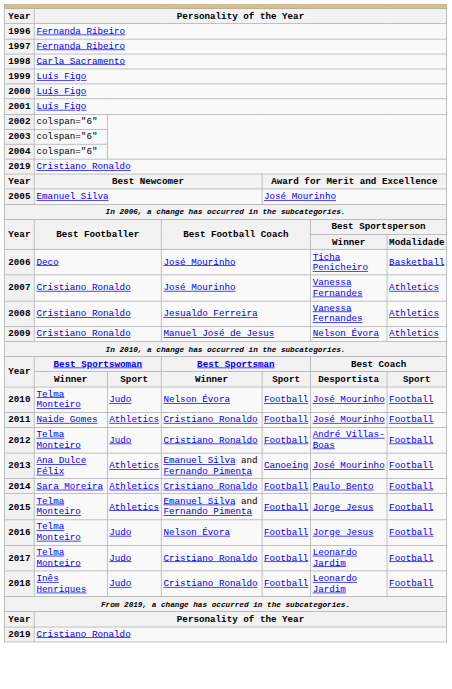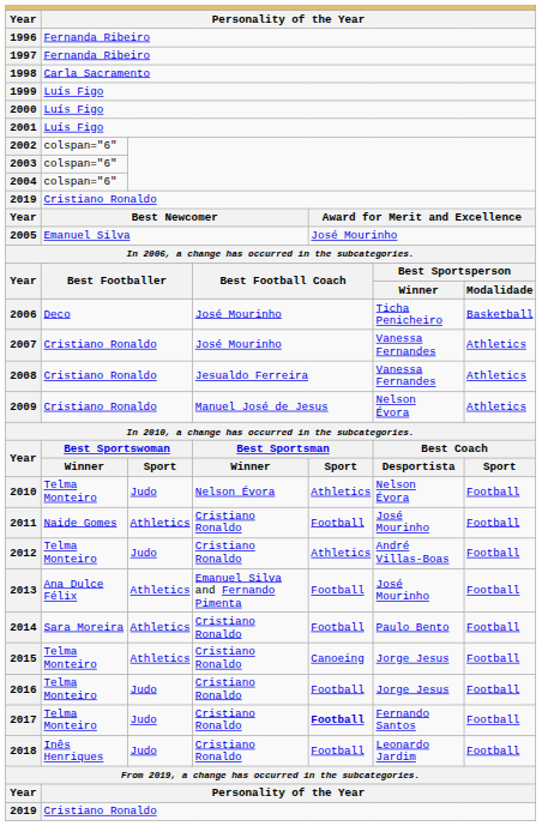2010 | column 5: Football -> Athletics
2010 | column 6: José Mourinho -> Nelson Évora
2012 | column 5: Football -> Athletics
2013 | column 5: Canoeing -> Football
2015 | column 4: Emanuel Silva and Fernando Pimenta -> Cristiano Ronaldo
2015 | column 5: Football -> Canoeing
2016 | column 4: Nelson Évora -> Cristiano Ronaldo
2017 | column 5: normal -> bold
2017 | column 6: Leonardo Jardim -> Fernando Santos
